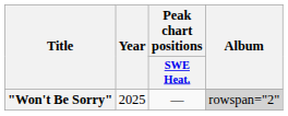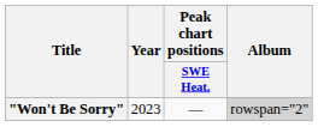"Won't Be Sorry" | Year: 2025 -> 2023
